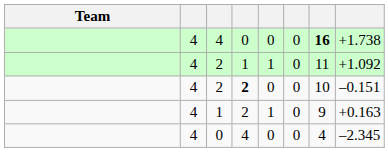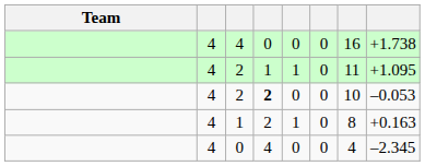row 2 | column 7: bold -> normal
row 3 | column 8: +1.092 -> +1.095
row 4 | column 8: –0.151 -> –0.053
row 5 | column 7: 9 -> 8
